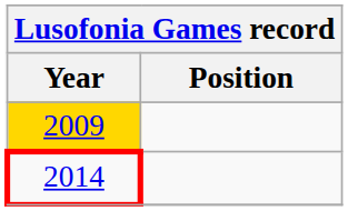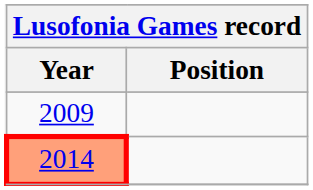2009 | Year: gold background -> no background
2014 | Year: no background -> lightsalmon background
